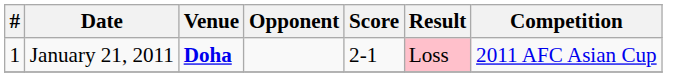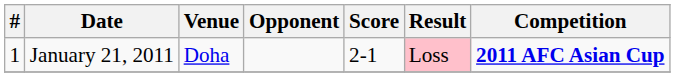January 21, 2011 | Venue: bold -> normal
January 21, 2011 | Competition: normal -> bold
